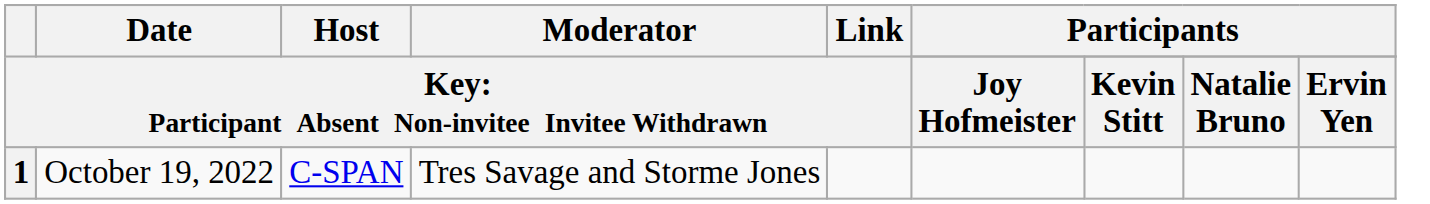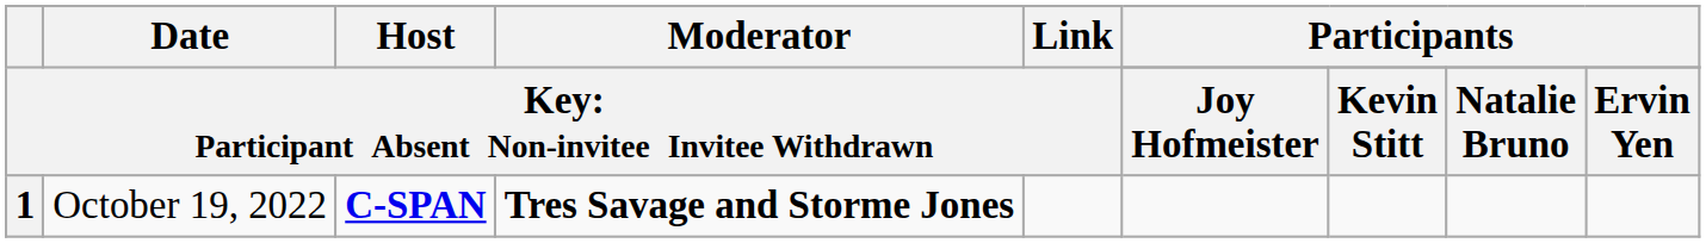1 | column 3: normal -> bold
1 | column 4: normal -> bold
